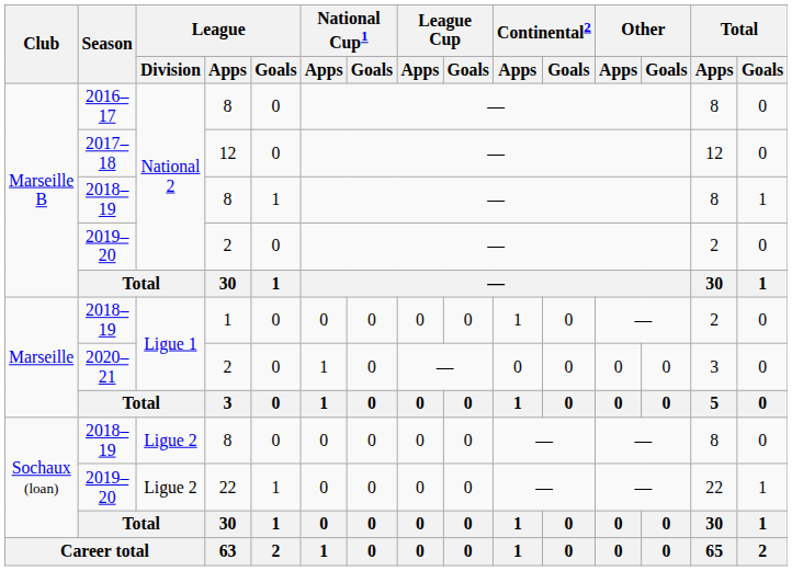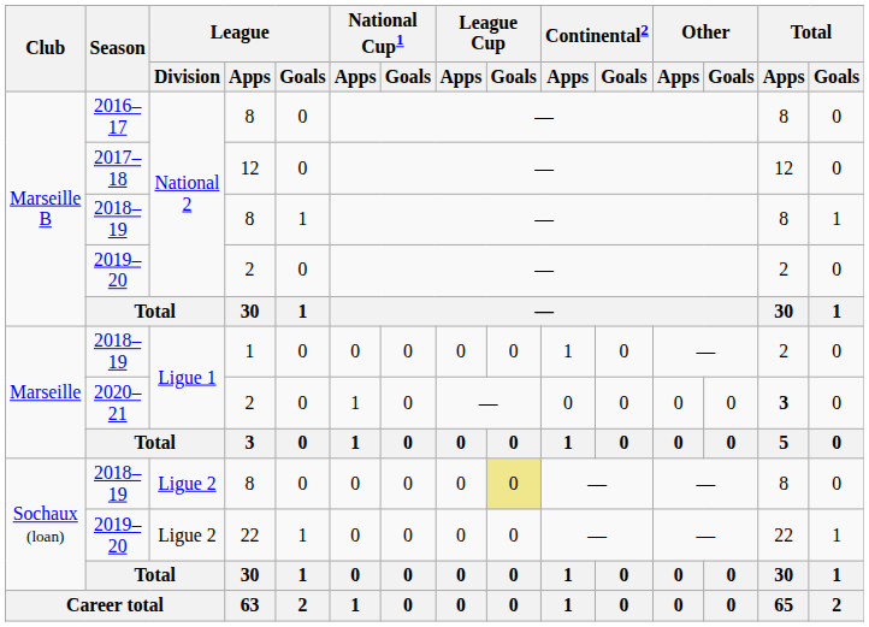2020–21 | Total / Apps: normal -> bold
Sochaux (loan) / 2018–19 | League Cup / Goals: no background -> khaki background
